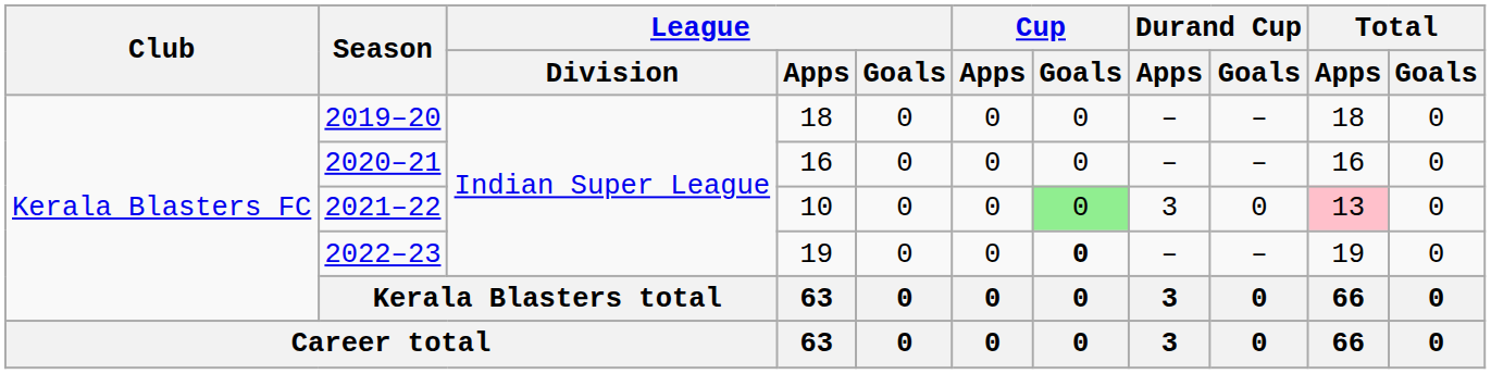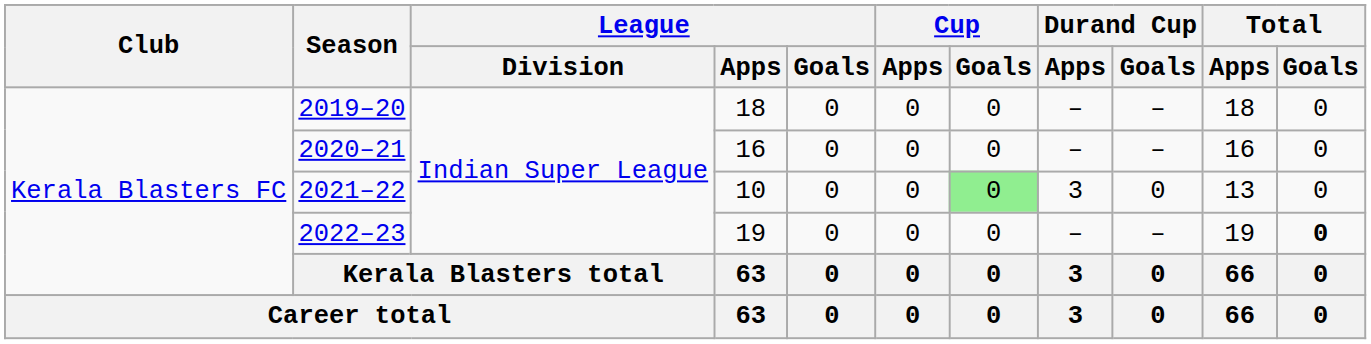2021–22 | Total / Apps: pink background -> no background
2022–23 | Cup / Goals: bold -> normal
2022–23 | Total / Goals: normal -> bold
